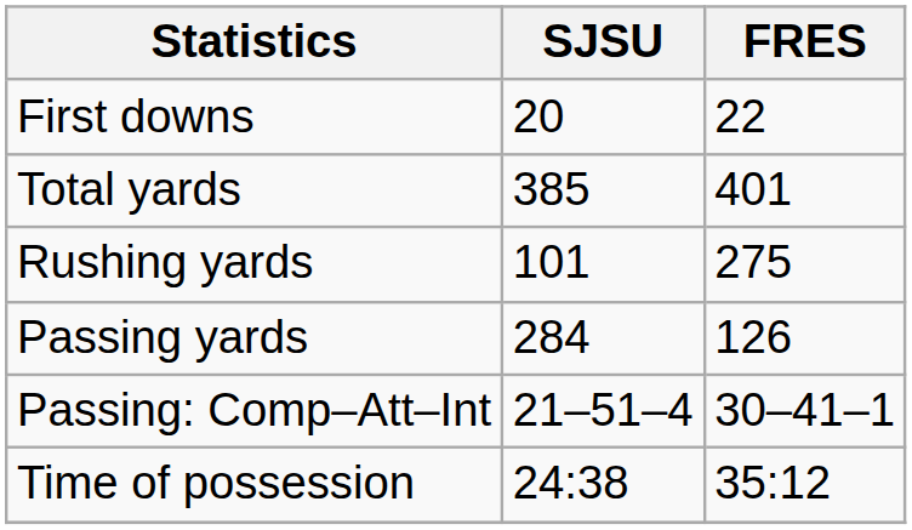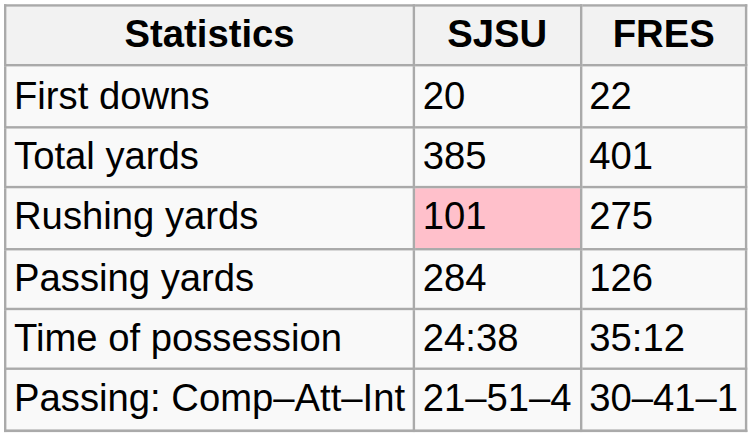Rushing yards | SJSU: no background -> pink background
rows swapped: Passing: Comp–Att–Int <-> Time of possession
